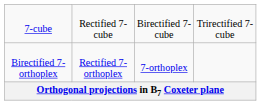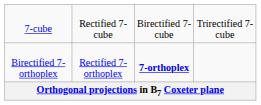Birectified 7-orthoplex | column 3: normal -> bold
